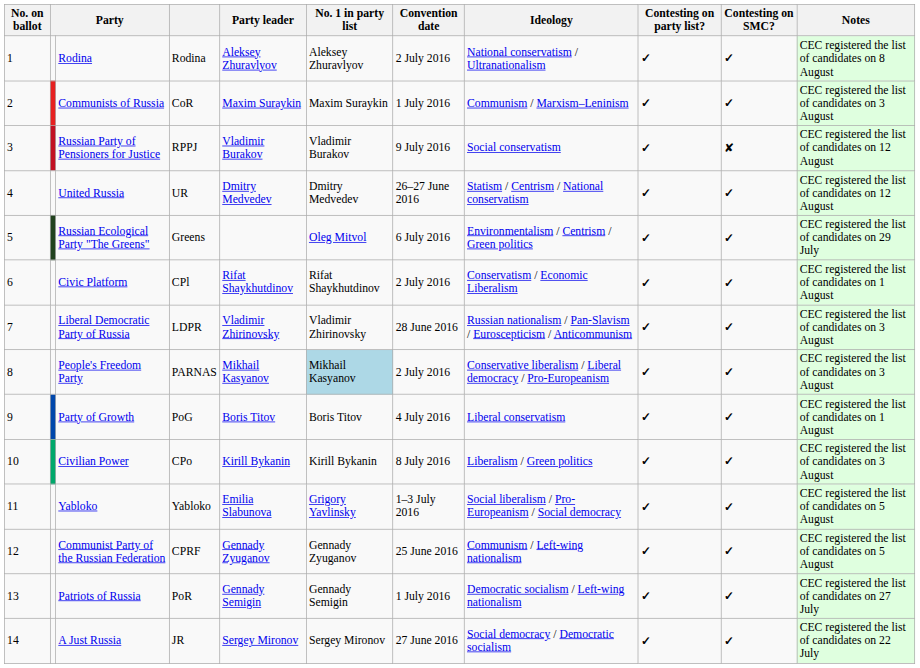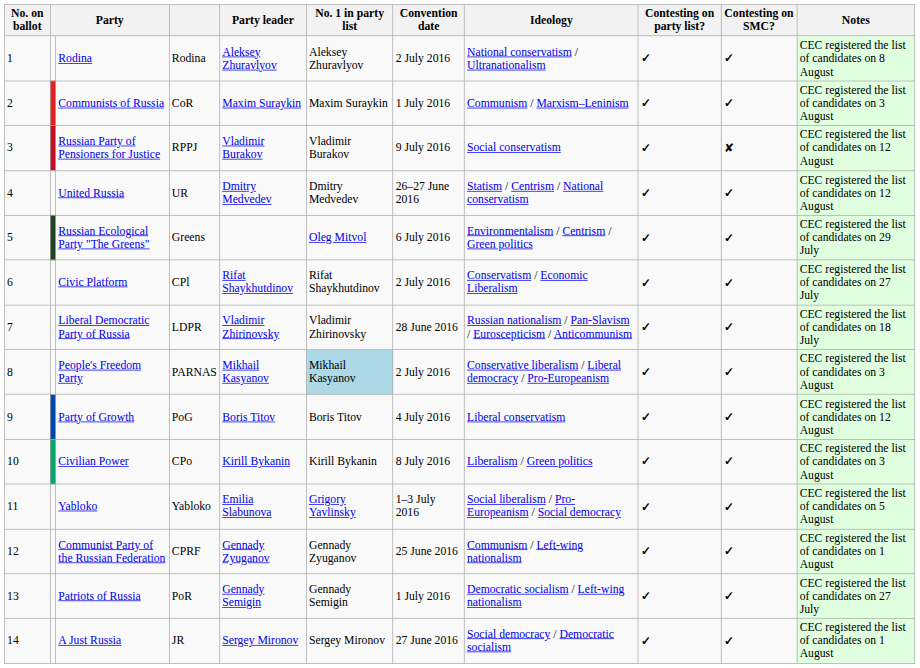Civic Platform | Notes: CEC registered the list of candidates on 1 August -> CEC registered the list of candidates on 27 July
Liberal Democratic Party of Russia | Notes: CEC registered the list of candidates on 3 August -> CEC registered the list of candidates on 18 July
Party of Growth | Notes: CEC registered the list of candidates on 1 August -> CEC registered the list of candidates on 12 August
Communist Party of the Russian Federation | Notes: CEC registered the list of candidates on 5 August -> CEC registered the list of candidates on 1 August
A Just Russia | Notes: CEC registered the list of candidates on 22 July -> CEC registered the list of candidates on 1 August
